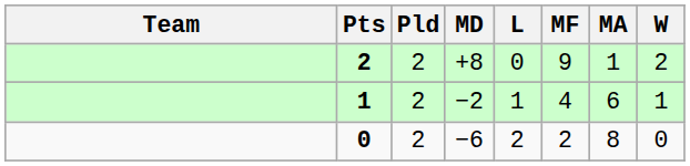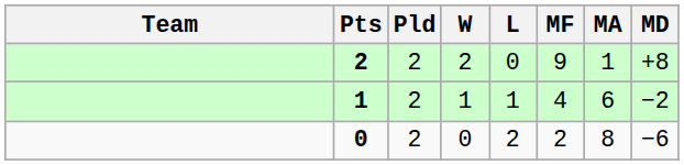columns swapped: W <-> MD
